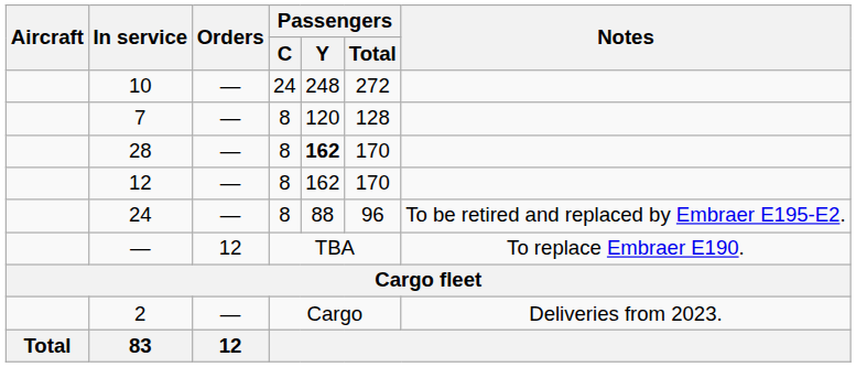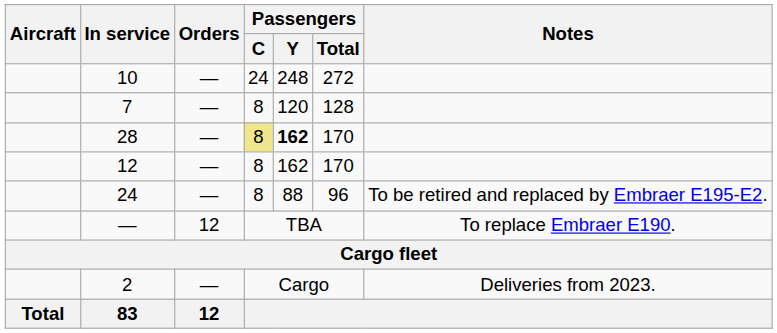28 | Passengers / C: no background -> khaki background
